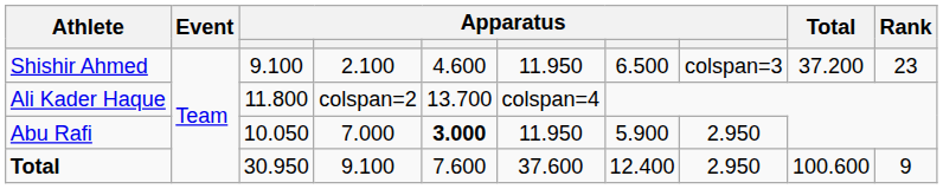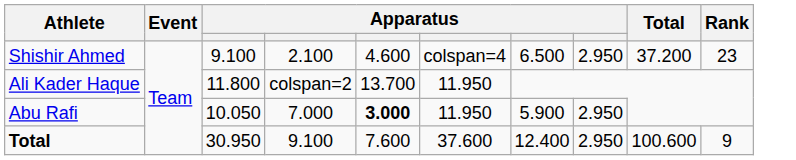Shishir Ahmed | column 6: 11.950 -> colspan=4
Shishir Ahmed | column 8: colspan=3 -> 2.950
Ali Kader Haque | column 6: colspan=4 -> 11.950
